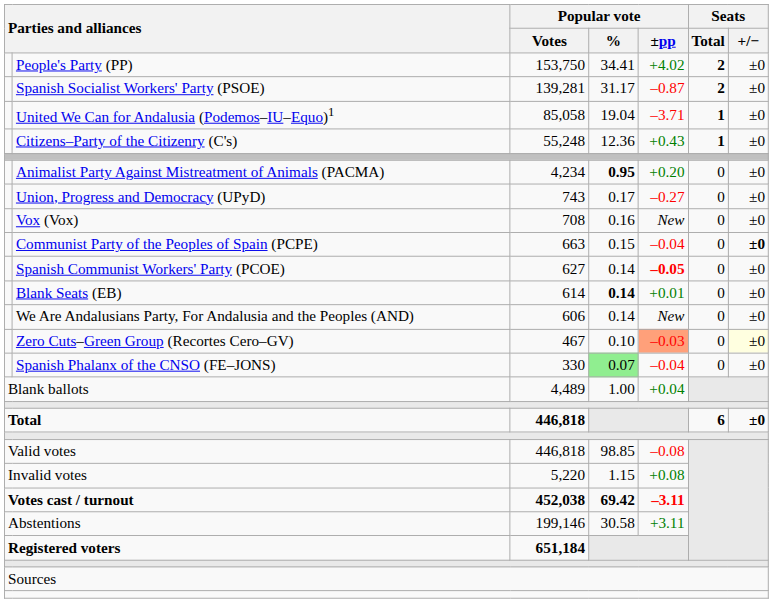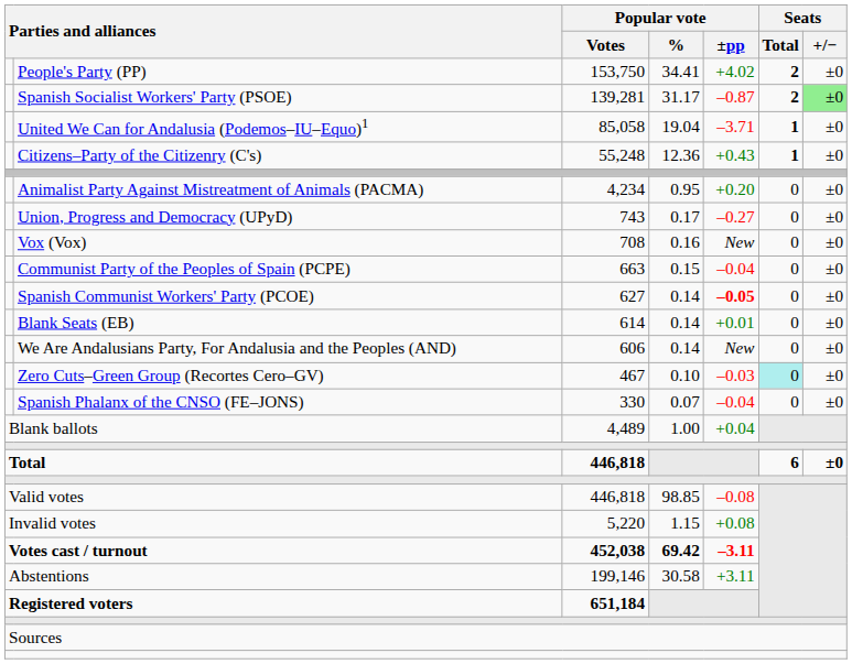Spanish Socialist Workers' Party (PSOE) | Seats / +/−: no background -> lightgreen background
Animalist Party Against Mistreatment of Animals (PACMA) | Popular vote / %: bold -> normal
Communist Party of the Peoples of Spain (PCPE) | Seats / +/−: bold -> normal
Blank Seats (EB) | Popular vote / %: bold -> normal
Zero Cuts–Green Group (Recortes Cero–GV) | Popular vote / ±pp: lightsalmon background -> no background
Zero Cuts–Green Group (Recortes Cero–GV) | Seats / Total: no background -> paleturquoise background
Zero Cuts–Green Group (Recortes Cero–GV) | Seats / +/−: lightyellow background -> no background
Spanish Phalanx of the CNSO (FE–JONS) | Popular vote / %: lightgreen background -> no background
